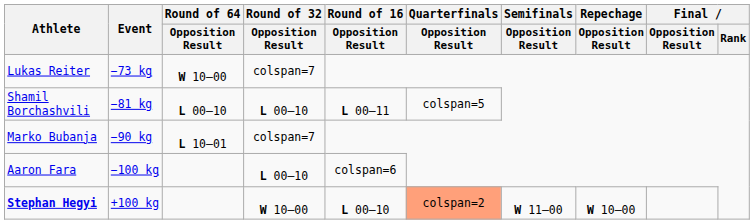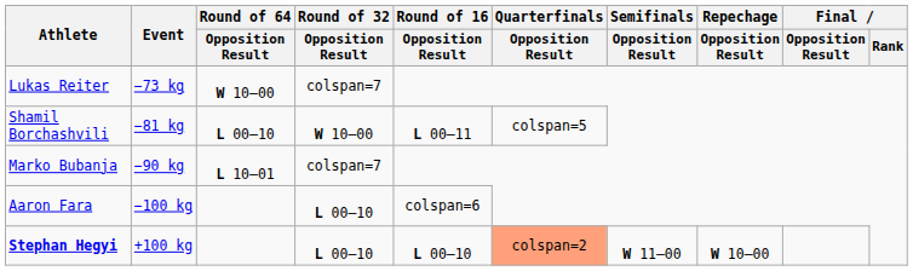Shamil Borchashvili | Round of 32 / Opposition Result: L 00–10 -> W 10–00
Stephan Hegyi | Round of 32 / Opposition Result: W 10–00 -> L 00–10
